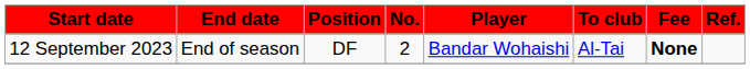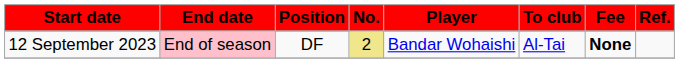12 September 2023 | End date: no background -> pink background
12 September 2023 | No.: no background -> khaki background
